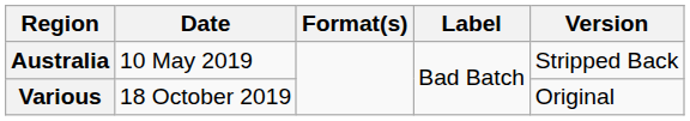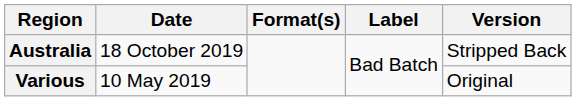Australia | Date: 10 May 2019 -> 18 October 2019
Various | Date: 18 October 2019 -> 10 May 2019
